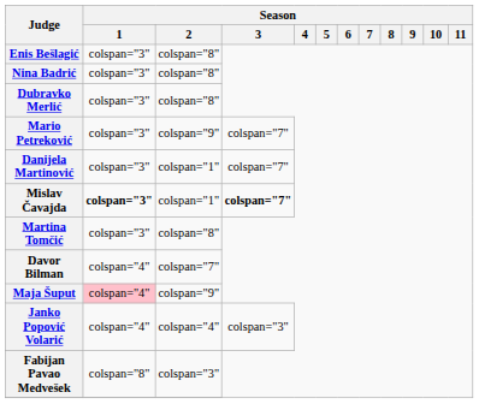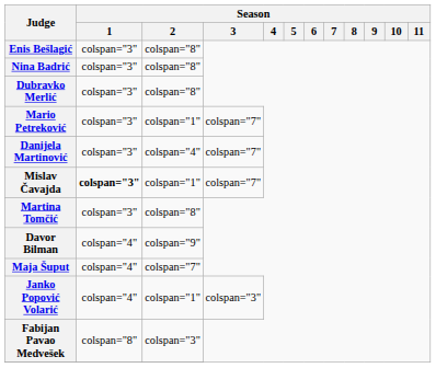Mario Petreković | Season / 2: colspan="9" -> colspan="1"
Danijela Martinović | Season / 2: colspan="1" -> colspan="4"
Mislav Čavajda | Season / 3: bold -> normal
Davor Bilman | Season / 2: colspan="7" -> colspan="9"
Maja Šuput | Season / 1: pink background -> no background
Maja Šuput | Season / 2: colspan="9" -> colspan="7"
Janko Popović Volarić | Season / 2: colspan="4" -> colspan="1"
